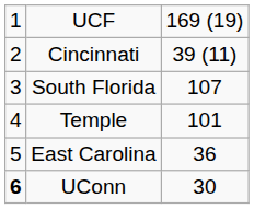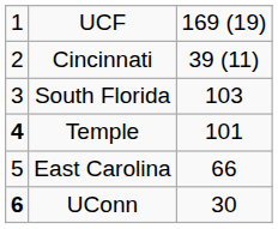South Florida | column 3: 107 -> 103
Temple | column 1: normal -> bold
East Carolina | column 3: 36 -> 66
